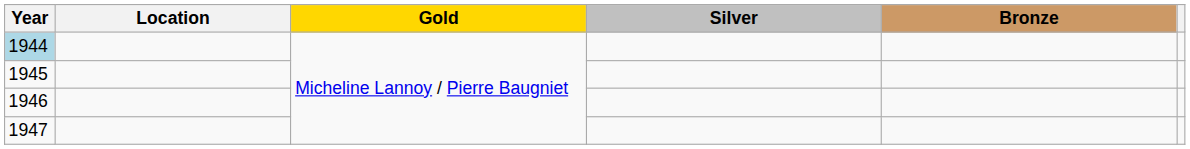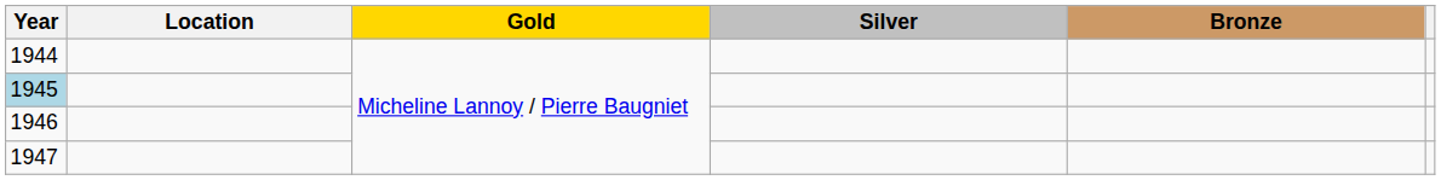1944 | Year: lightblue background -> no background
1945 | Year: no background -> lightblue background
